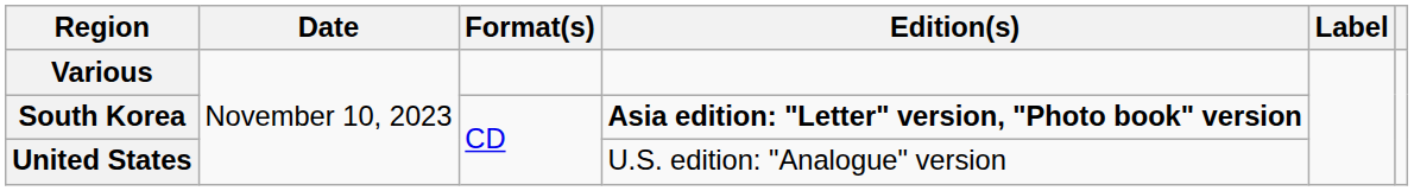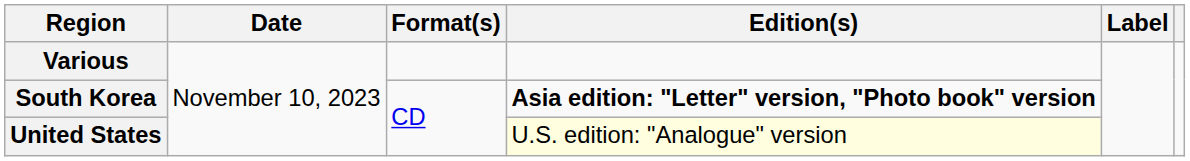United States | Edition(s): no background -> lightyellow background
